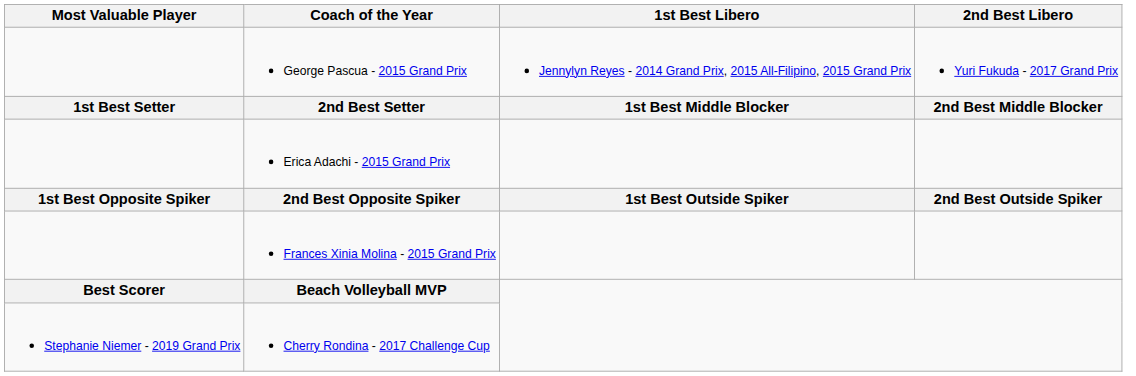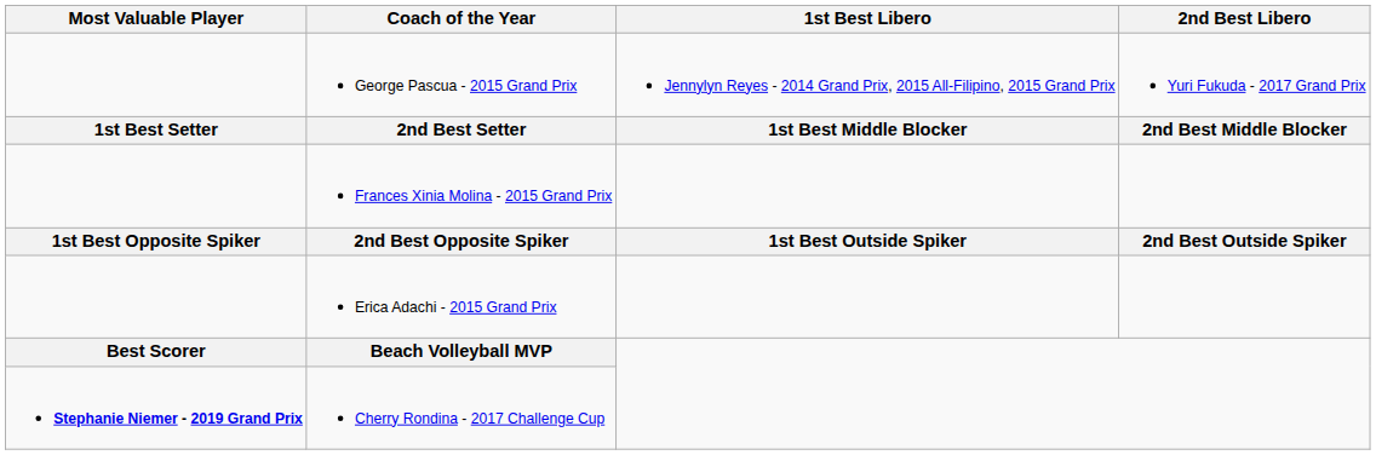rows swapped: Erica Adachi - 2015 Grand Prix <-> Frances Xinia Molina - 2015 Grand Prix
Cherry Rondina - 2017 Challenge Cup | Most Valuable Player: normal -> bold
